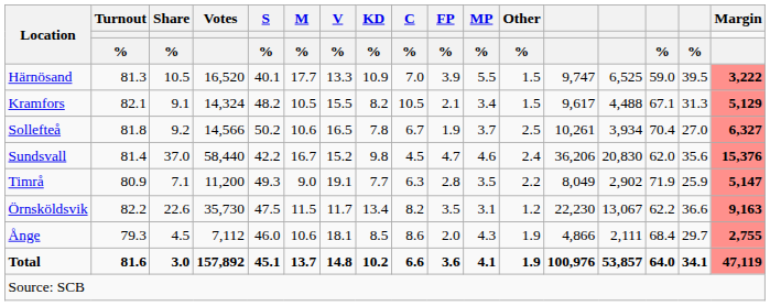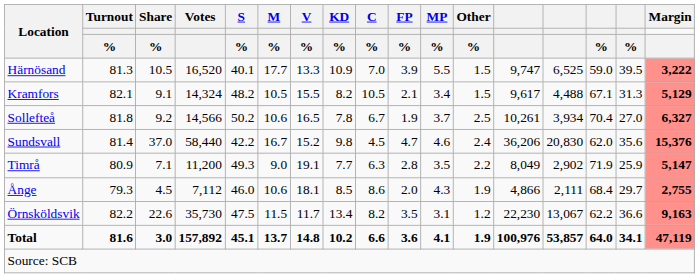rows swapped: Ånge <-> Örnsköldsvik
